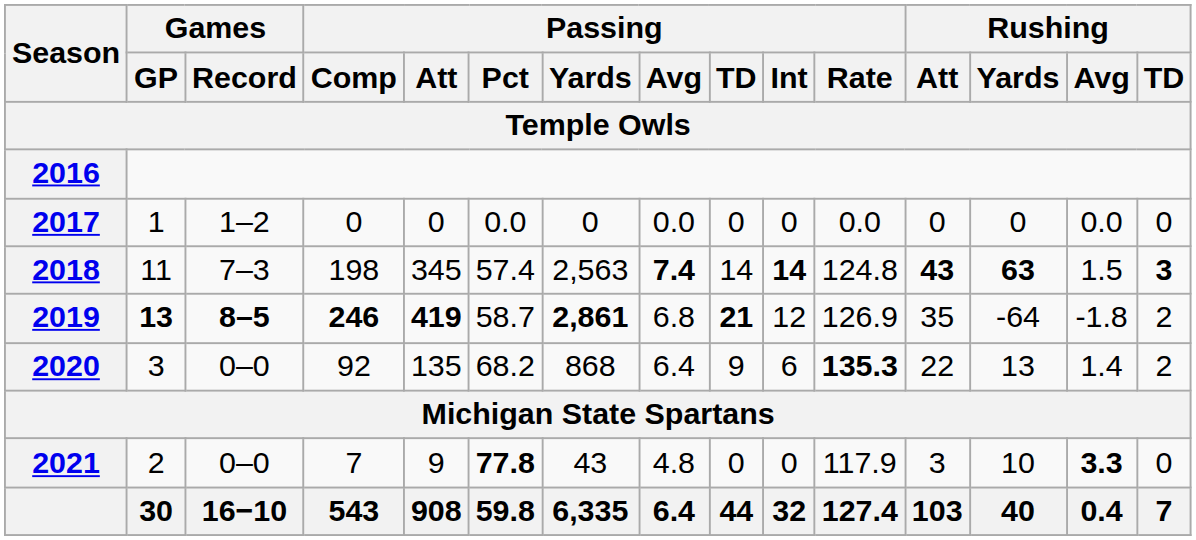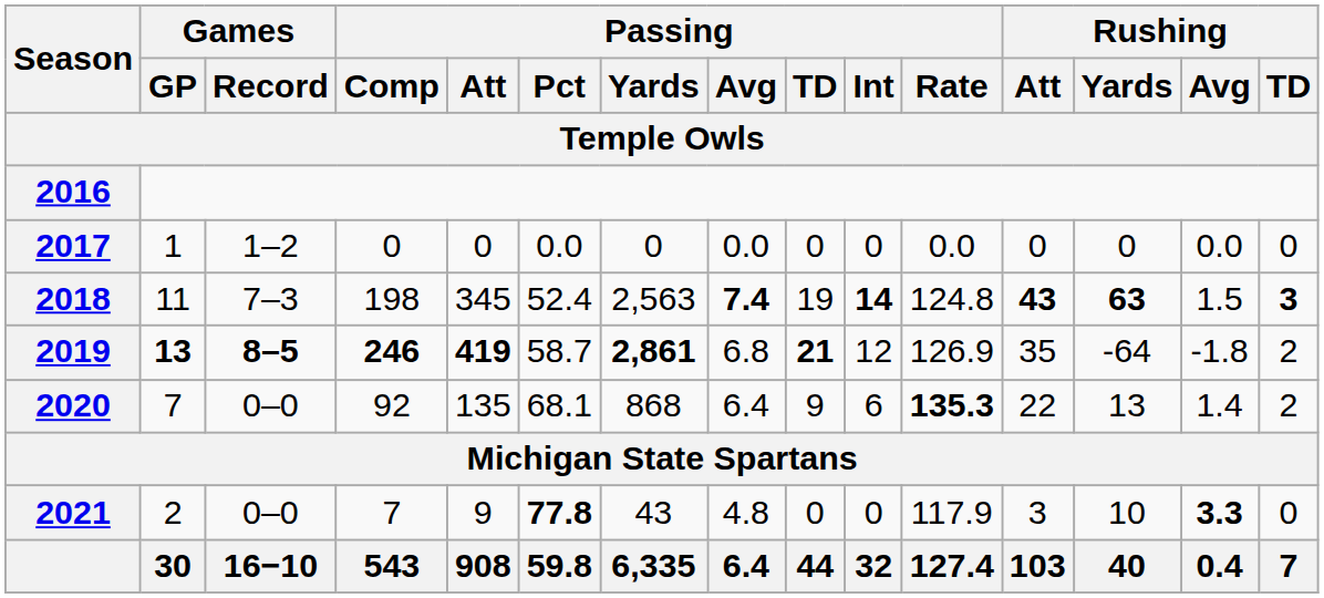2018 | Passing / Pct: 57.4 -> 52.4
2018 | Passing / TD: 14 -> 19
2020 | Games / GP: 3 -> 7
2020 | Passing / Pct: 68.2 -> 68.1
